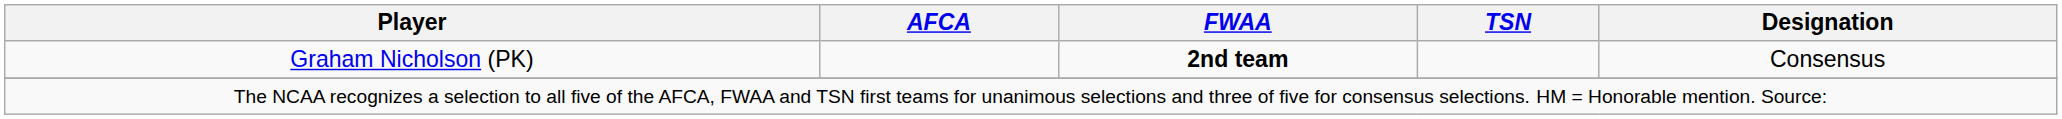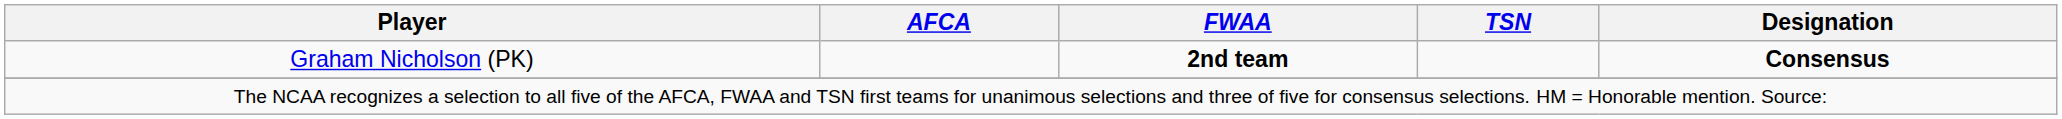Graham Nicholson (PK) | Designation: normal -> bold
